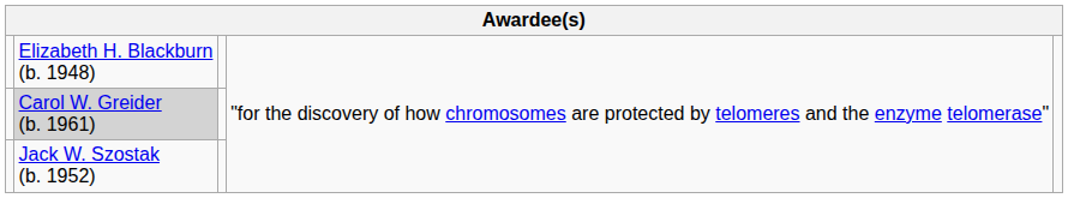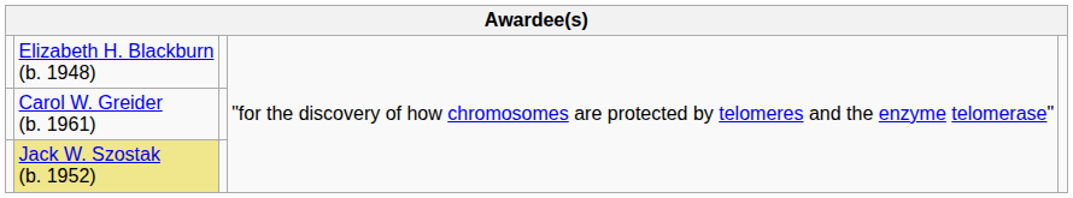Carol W. Greider (b. 1961) | column 2: lightgrey background -> no background
Jack W. Szostak (b. 1952) | column 2: no background -> khaki background
